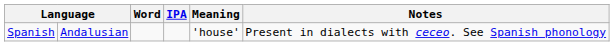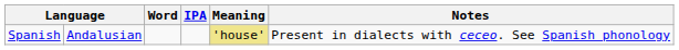Spanish | Meaning: no background -> khaki background
